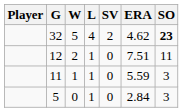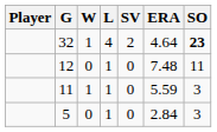32 | W: 5 -> 1
32 | ERA: 4.62 -> 4.64
12 | W: 2 -> 0
12 | ERA: 7.51 -> 7.48
